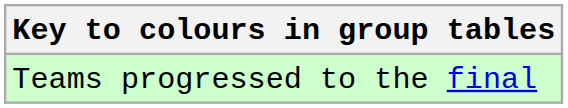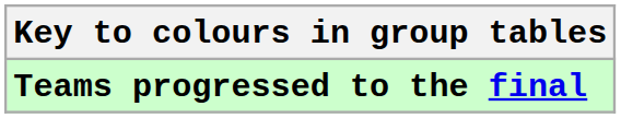row 2 | column 1: normal -> bold
